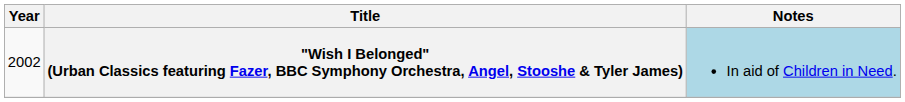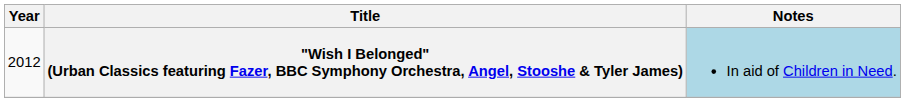row 2 | Year: 2002 -> 2012
